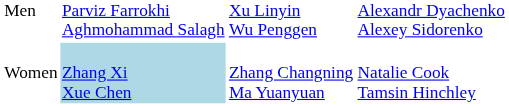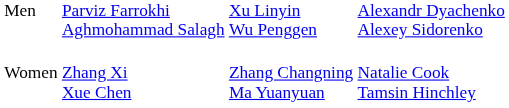Women | column 2: lightblue background -> no background
